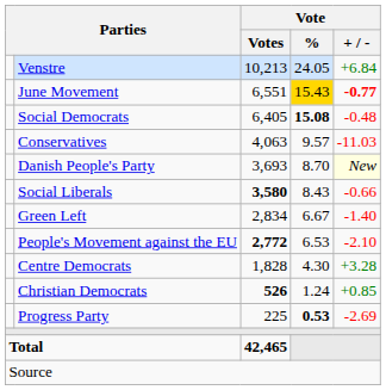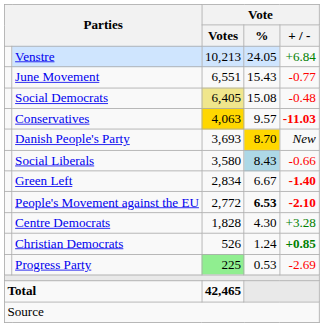June Movement | Vote / %: gold background -> no background
June Movement | Vote / + / -: bold -> normal
Social Democrats | Vote / Votes: no background -> khaki background
Social Democrats | Vote / %: bold -> normal
Conservatives | Vote / Votes: no background -> gold background
Conservatives | Vote / + / -: normal -> bold
Danish People's Party | Vote / %: no background -> gold background
Danish People's Party | Vote / + / -: lightyellow background -> no background
Social Liberals | Vote / Votes: bold -> normal
Social Liberals | Vote / %: no background -> lightblue background
Green Left | Vote / + / -: normal -> bold
People's Movement against the EU | Vote / Votes: bold -> normal
People's Movement against the EU | Vote / %: normal -> bold
People's Movement against the EU | Vote / + / -: normal -> bold
Christian Democrats | Vote / Votes: bold -> normal
Christian Democrats | Vote / + / -: normal -> bold
Progress Party | Vote / Votes: no background -> lightgreen background
Progress Party | Vote / %: bold -> normal
